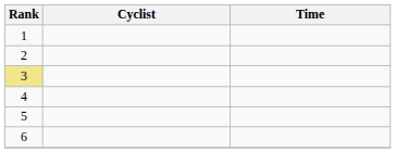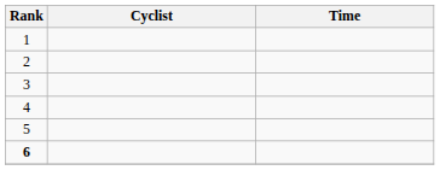3 | Rank: khaki background -> no background
6 | Rank: normal -> bold
